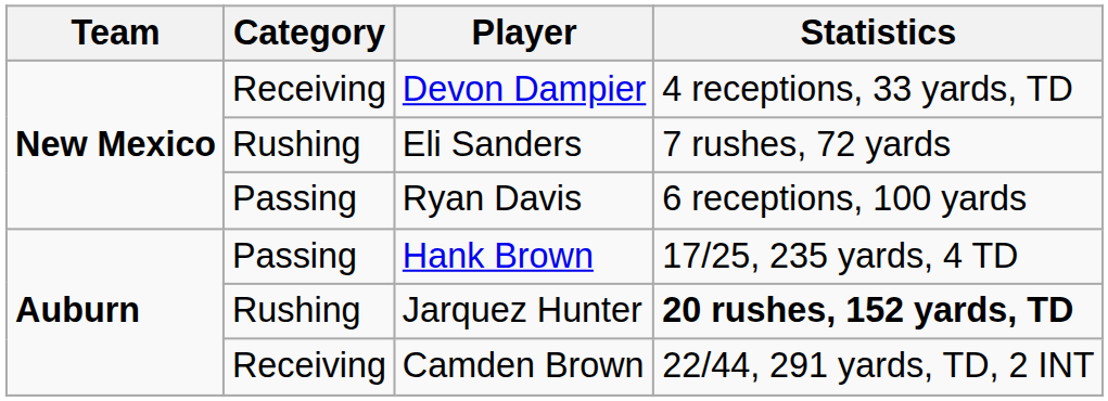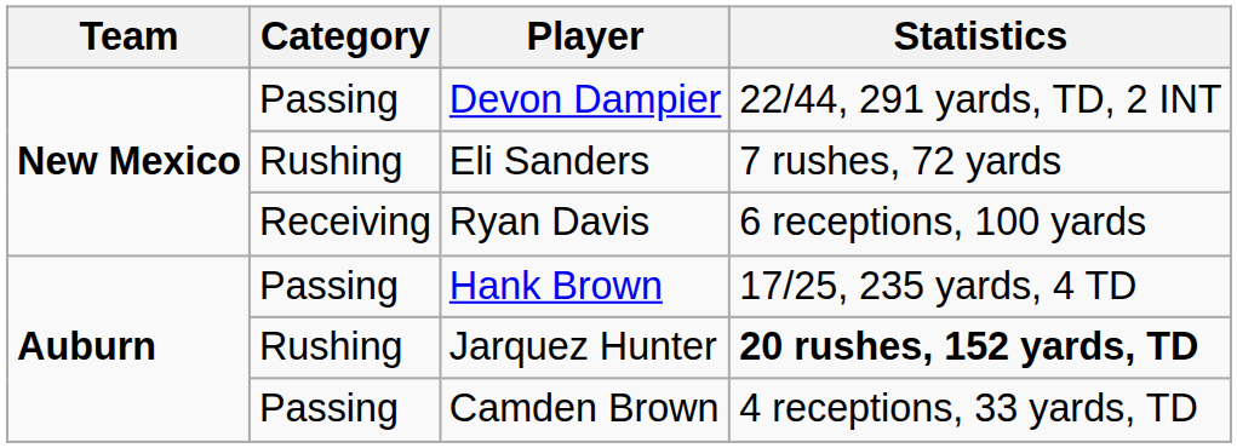Devon Dampier | Category: Receiving -> Passing
Devon Dampier | Statistics: 4 receptions, 33 yards, TD -> 22/44, 291 yards, TD, 2 INT
Ryan Davis | Category: Passing -> Receiving
Camden Brown | Category: Receiving -> Passing
Camden Brown | Statistics: 22/44, 291 yards, TD, 2 INT -> 4 receptions, 33 yards, TD
